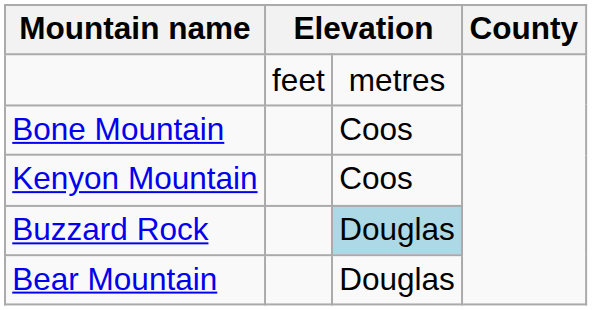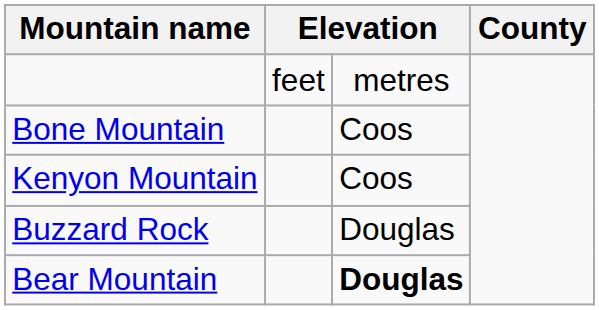Buzzard Rock | column 3: lightblue background -> no background
Bear Mountain | column 3: normal -> bold
